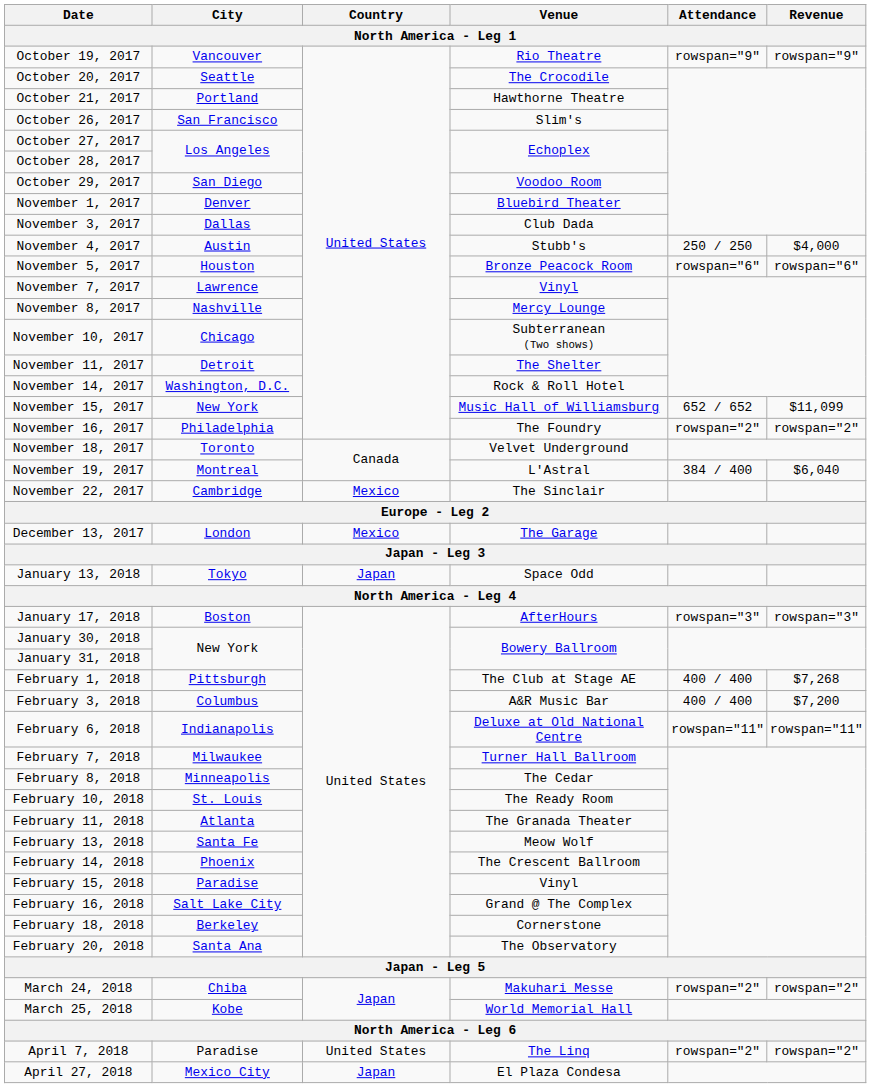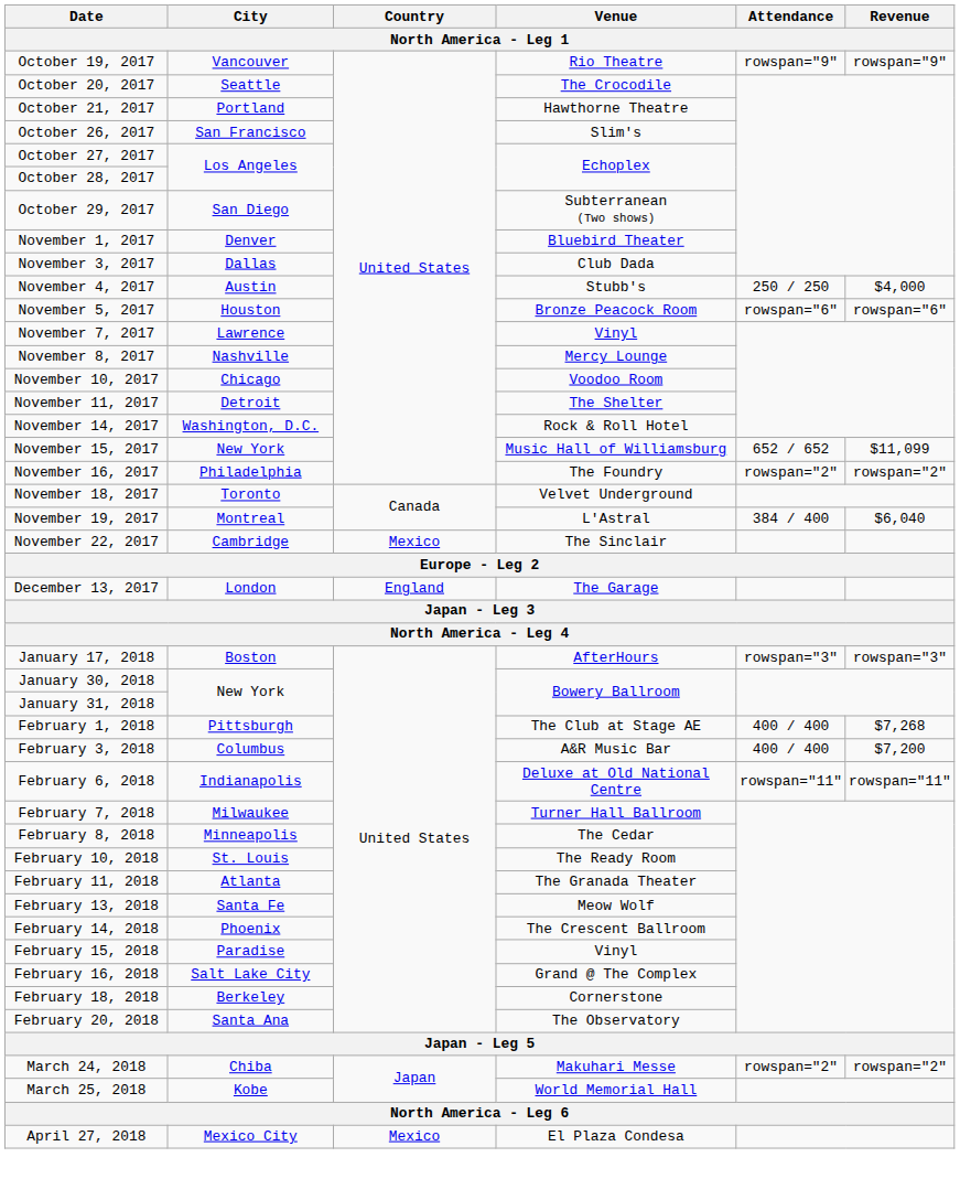October 29, 2017 | Venue: Voodoo Room -> Subterranean (Two shows)
November 10, 2017 | Venue: Subterranean (Two shows) -> Voodoo Room
December 13, 2017 | Country: Mexico -> England
- row: January 13, 2018 | Tokyo | Japan | Space Odd
- row: April 7, 2018 | Paradise | United States | The Linq | rowspan="2" | rowspan="2"
April 27, 2018 | Country: Japan -> Mexico
